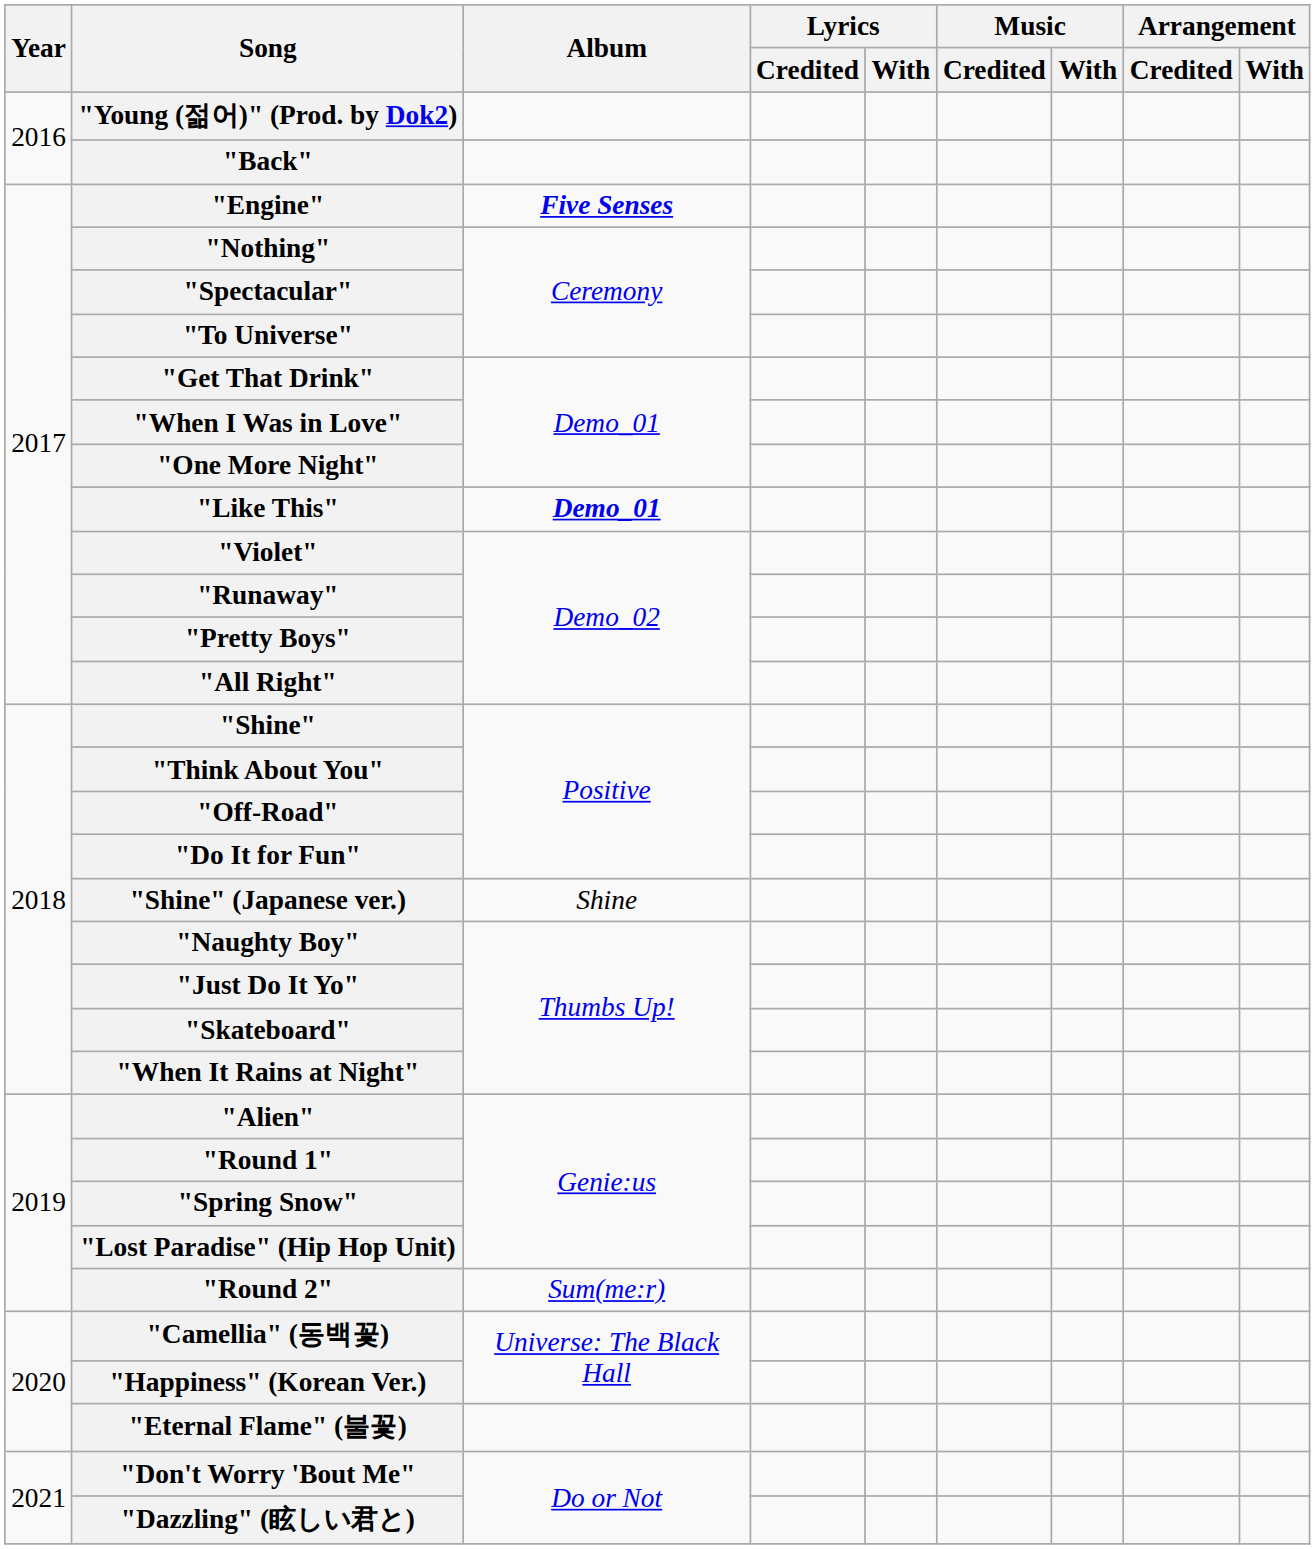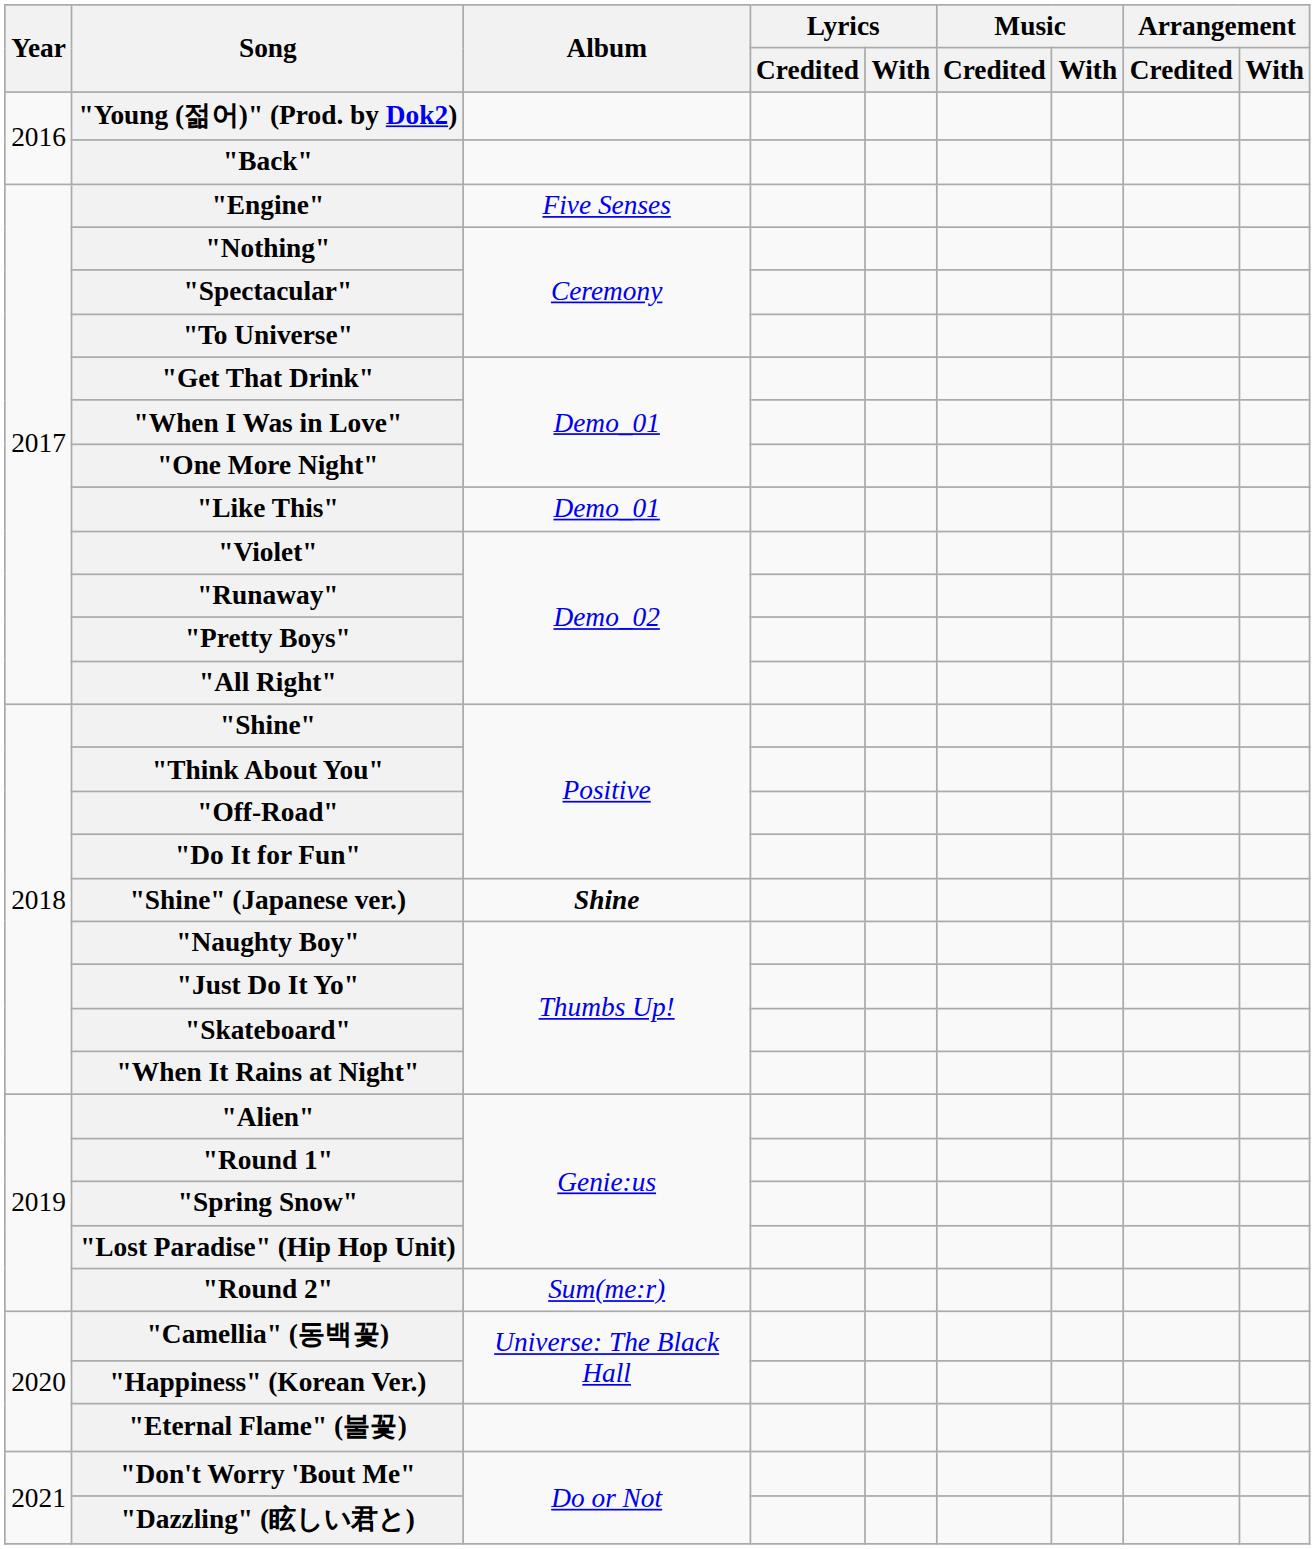"Engine" | Album: bold -> normal
"Like This" | Album: bold -> normal
"Shine" (Japanese ver.) | Album: normal -> bold
